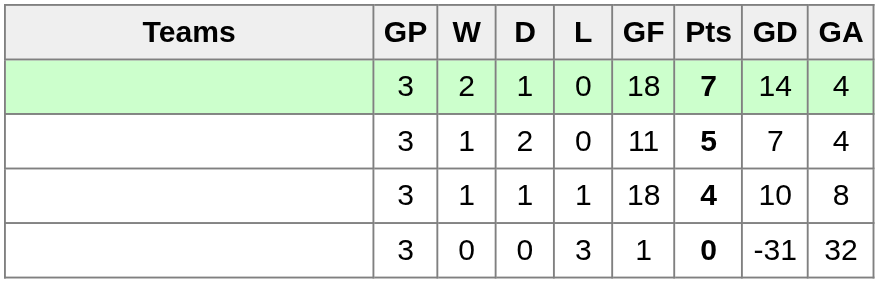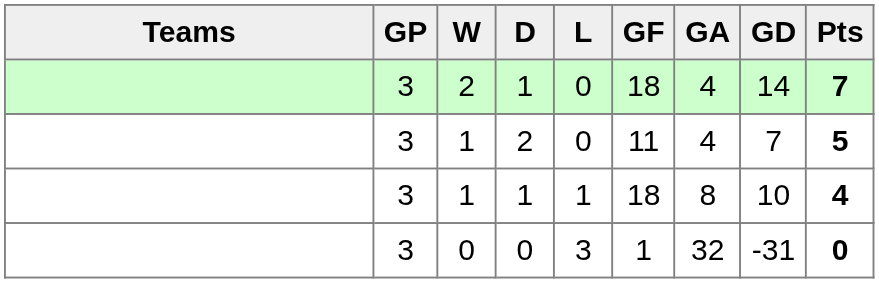columns swapped: GA <-> Pts
